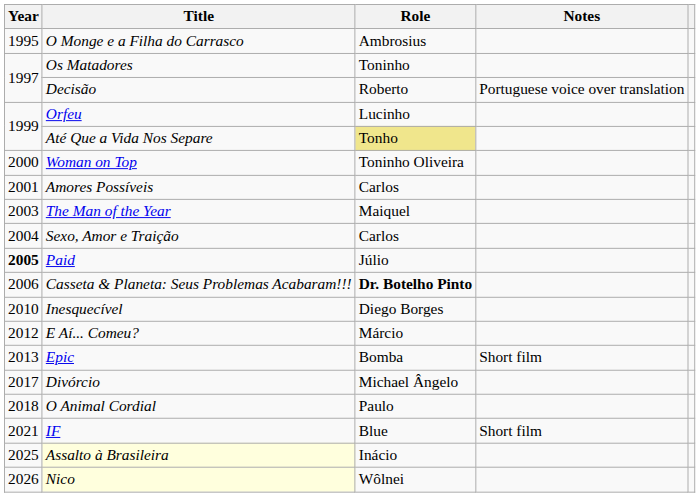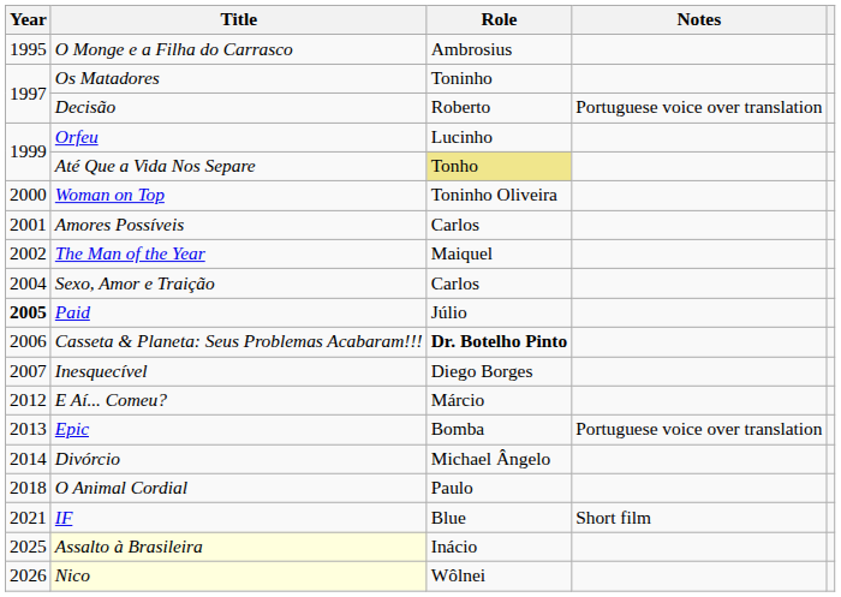The Man of the Year | Year: 2003 -> 2002
Inesquecível | Year: 2010 -> 2007
Epic | Notes: Short film -> Portuguese voice over translation
Divórcio | Year: 2017 -> 2014
